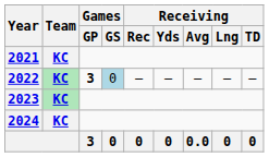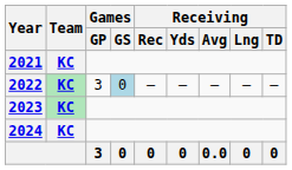2022 | Games / GP: bold -> normal
